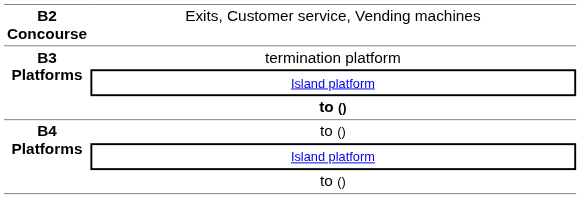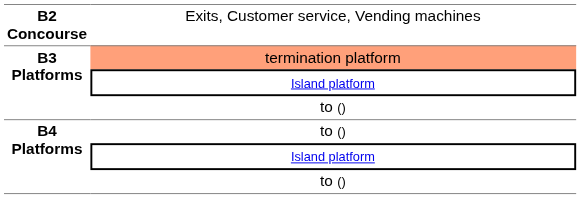termination platform | column 2: no background -> lightsalmon background
B3 Platforms / to () | column 2: bold -> normal
